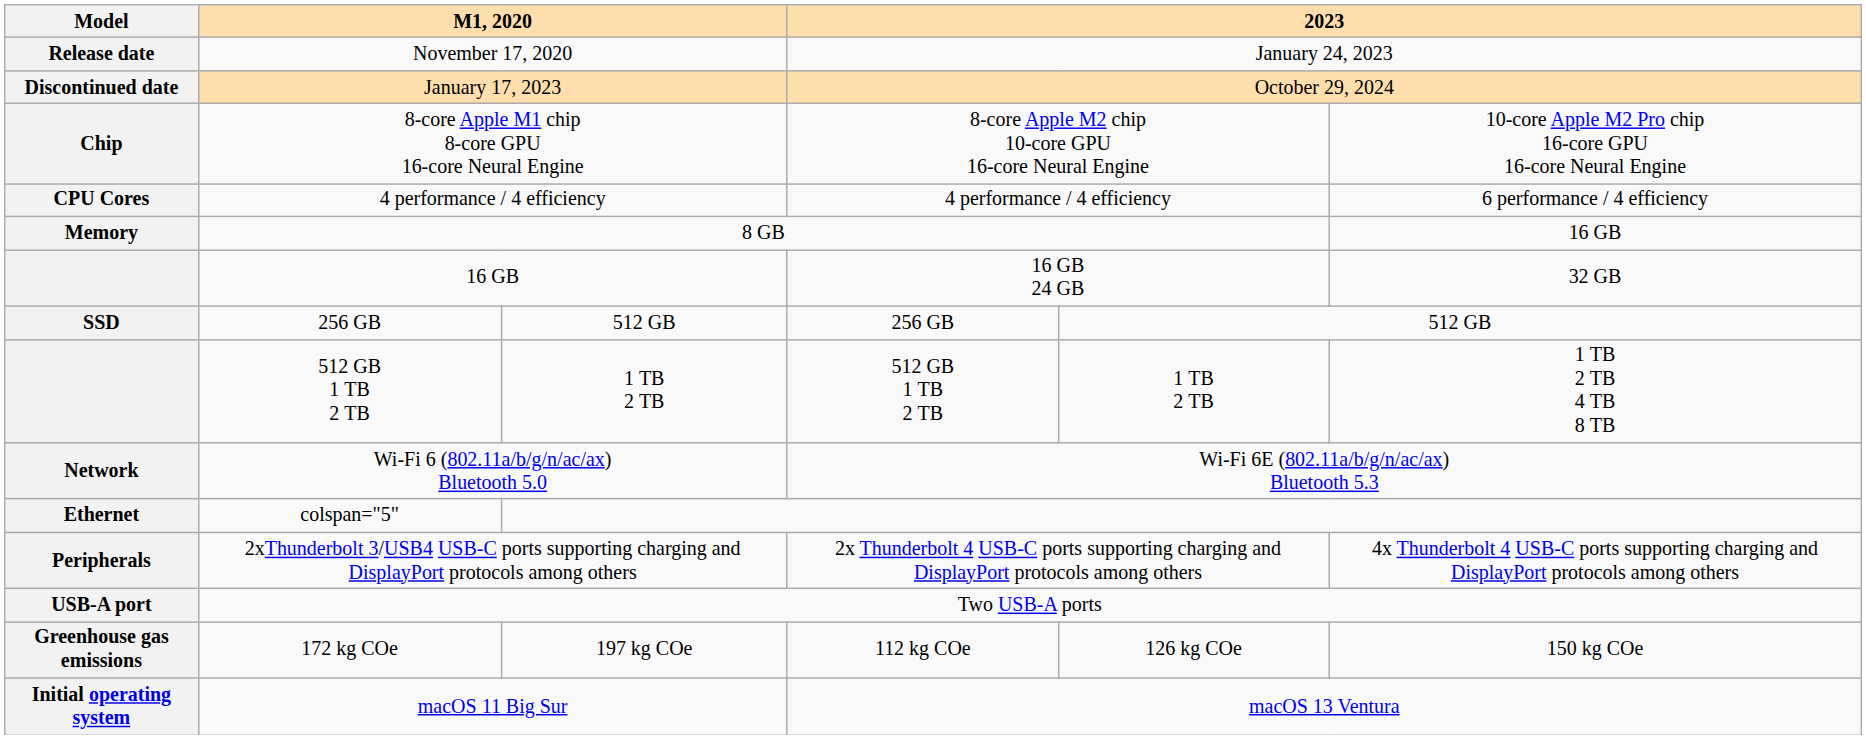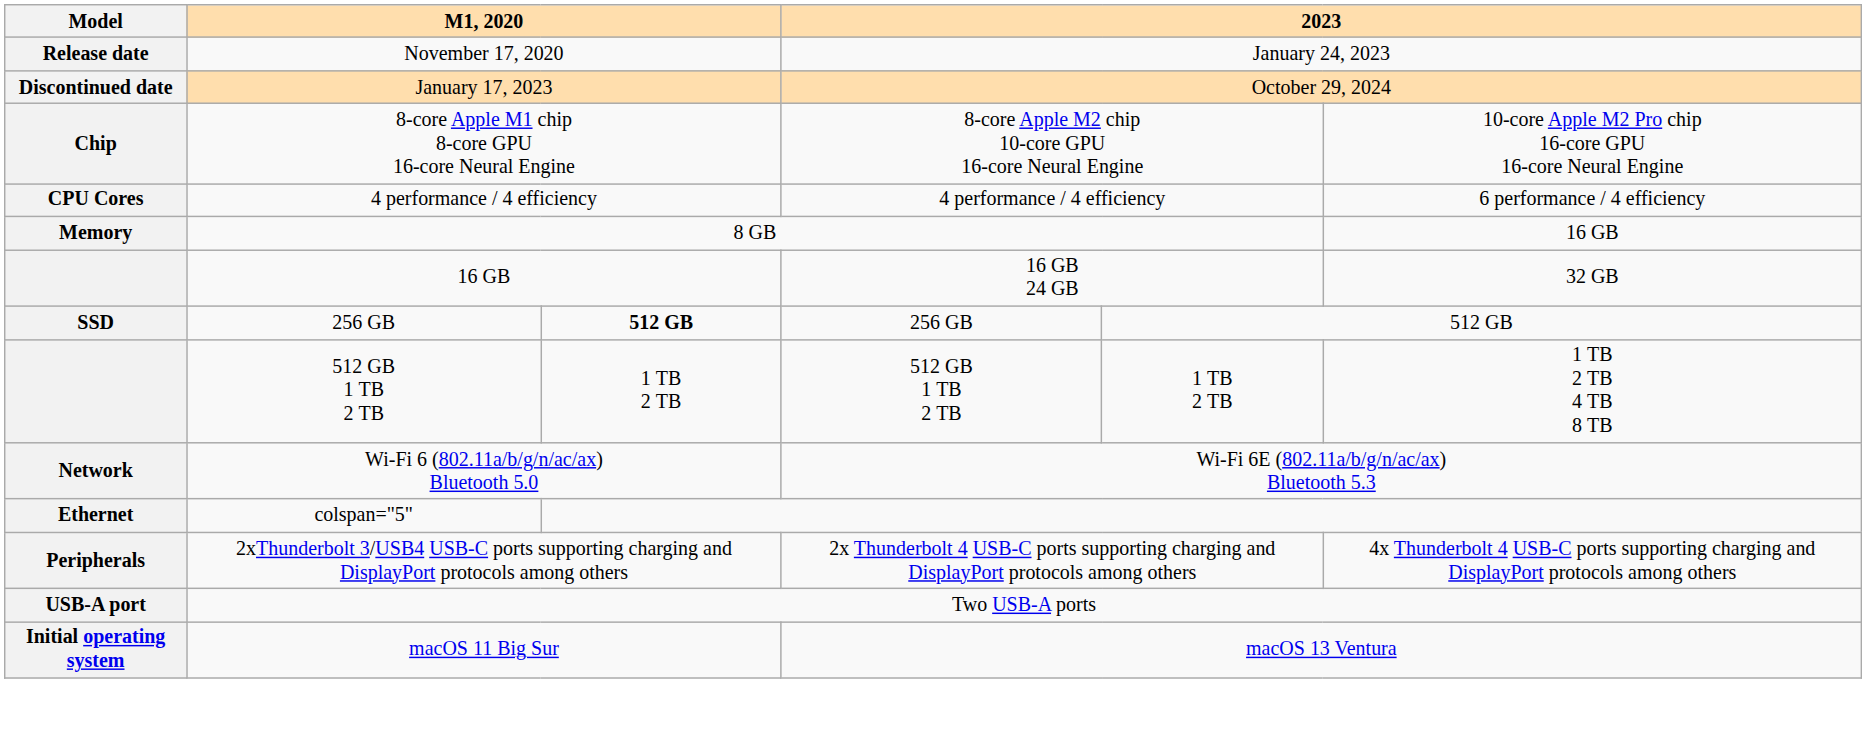SSD | column 3: normal -> bold
- row: Greenhouse gas emissions | 172 kg COe | 197 kg COe | 112 kg COe | 126 kg COe | 150 kg COe
